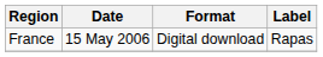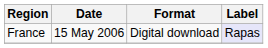France | Label: no background -> lavender background
